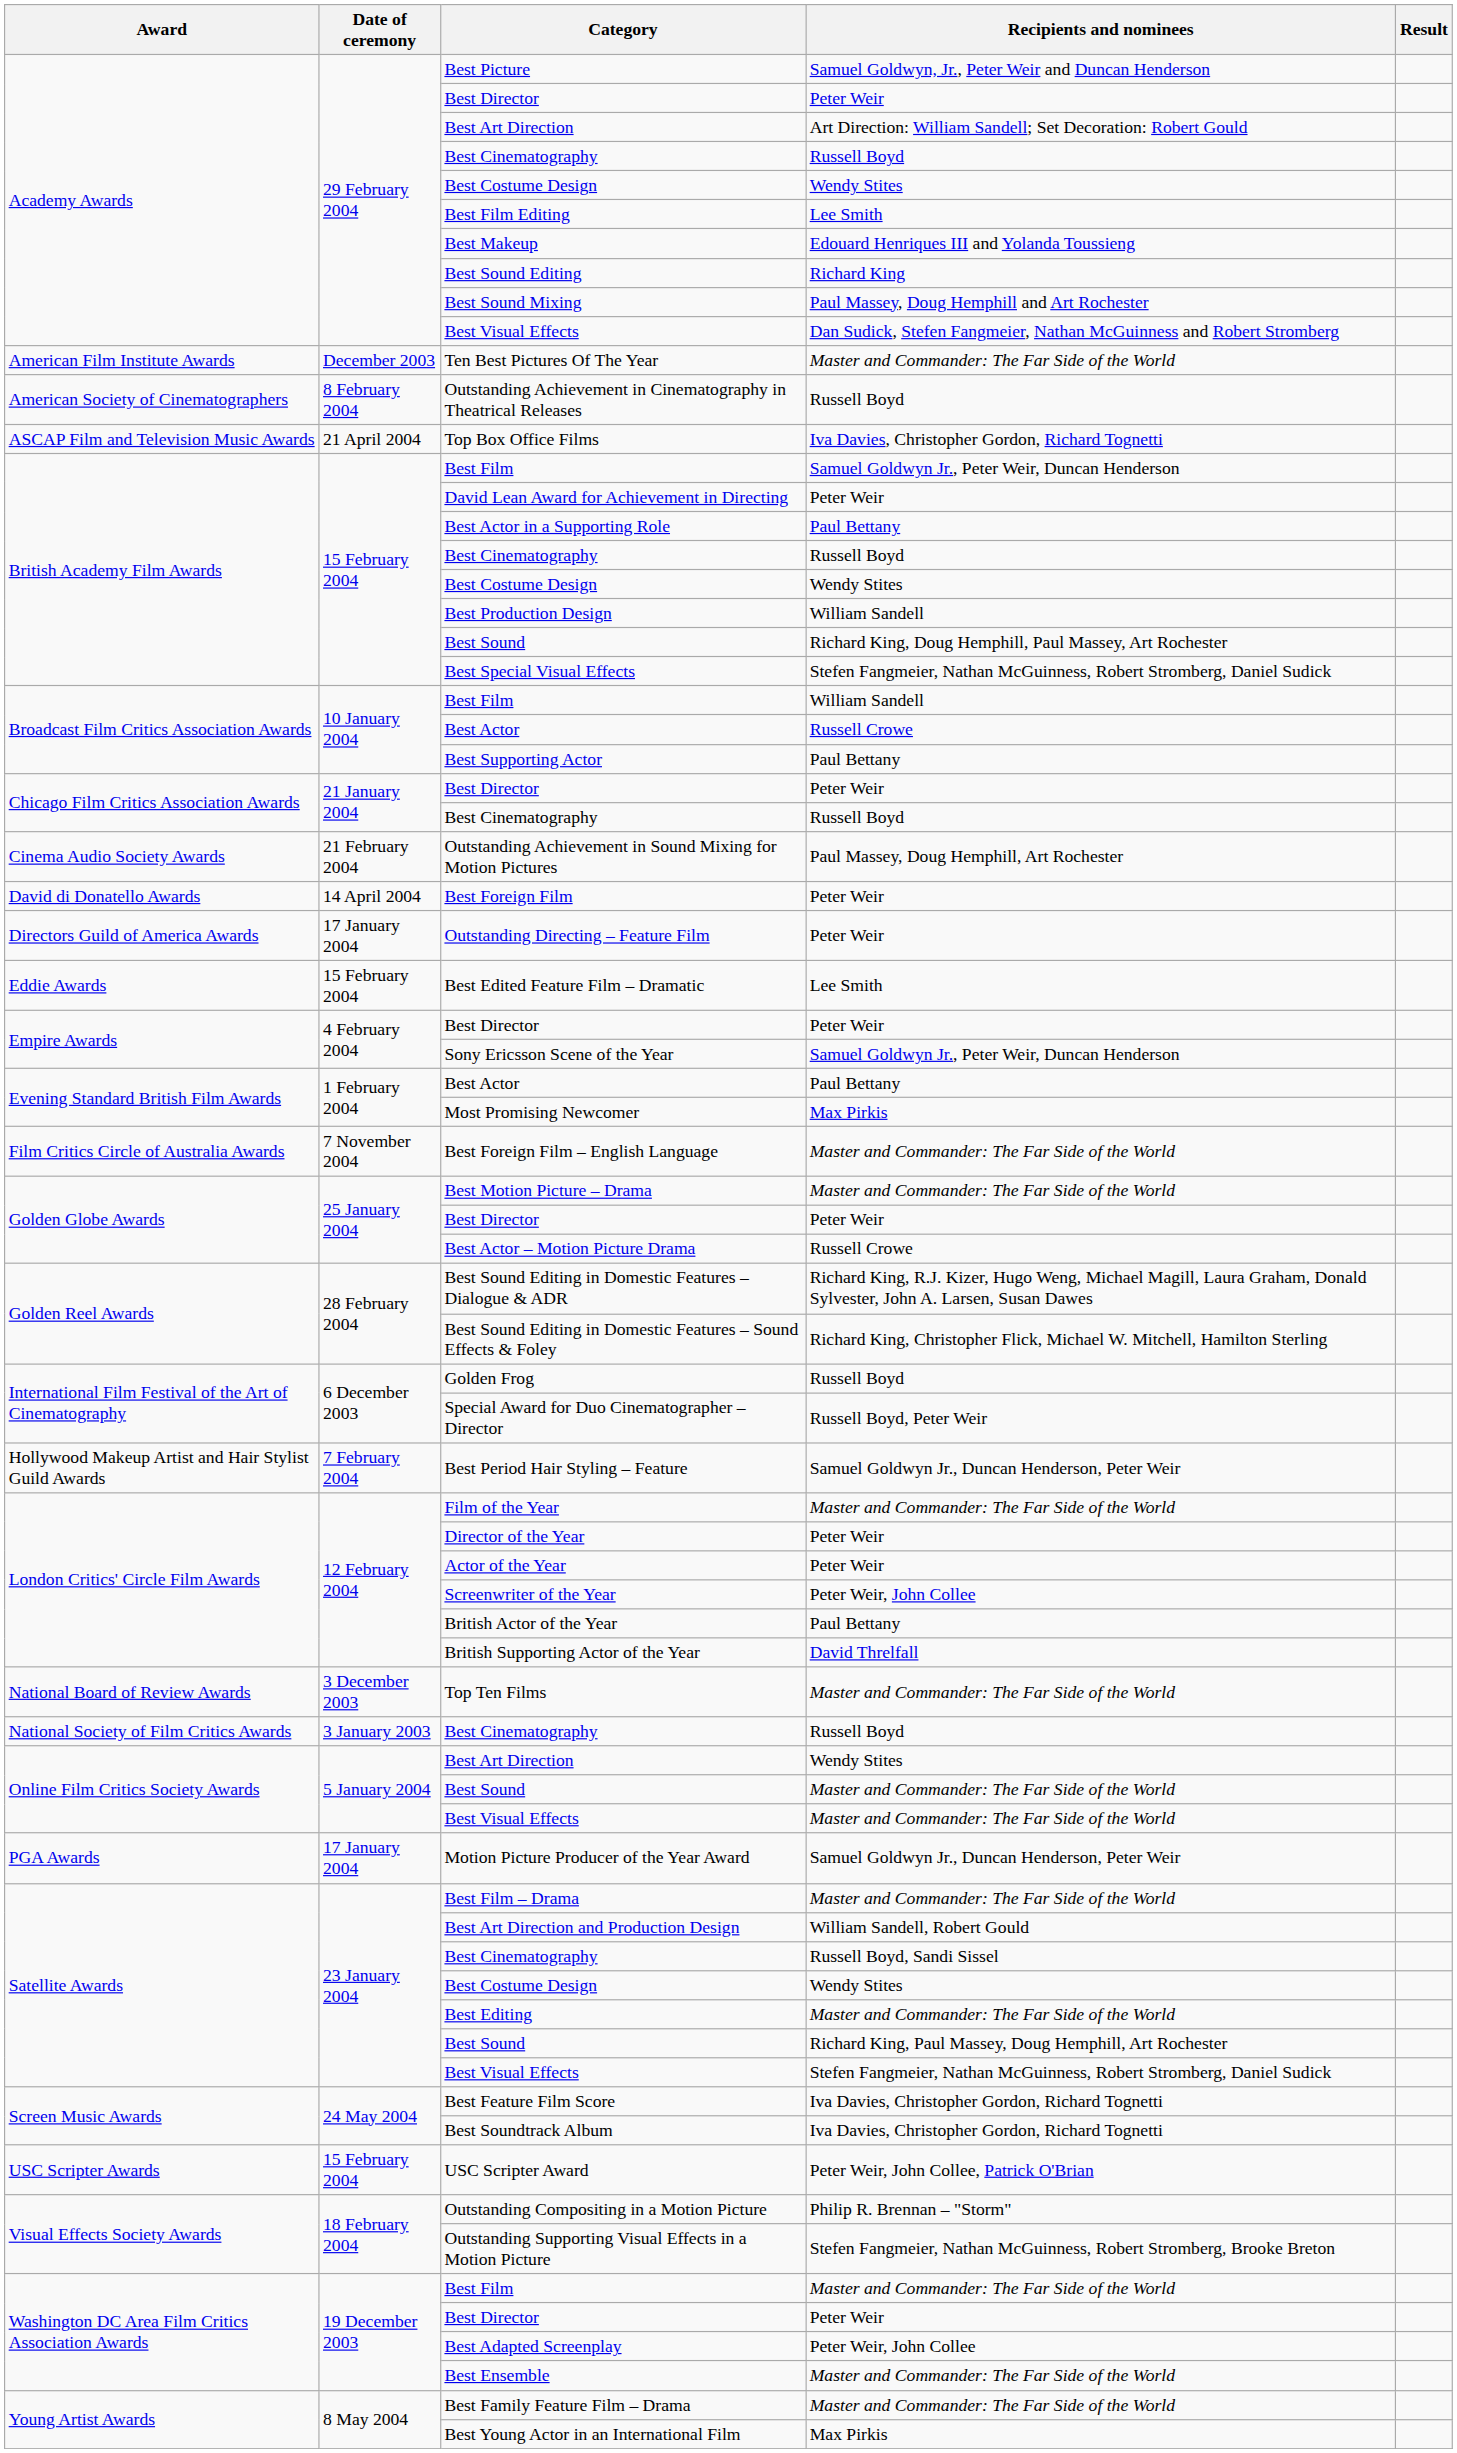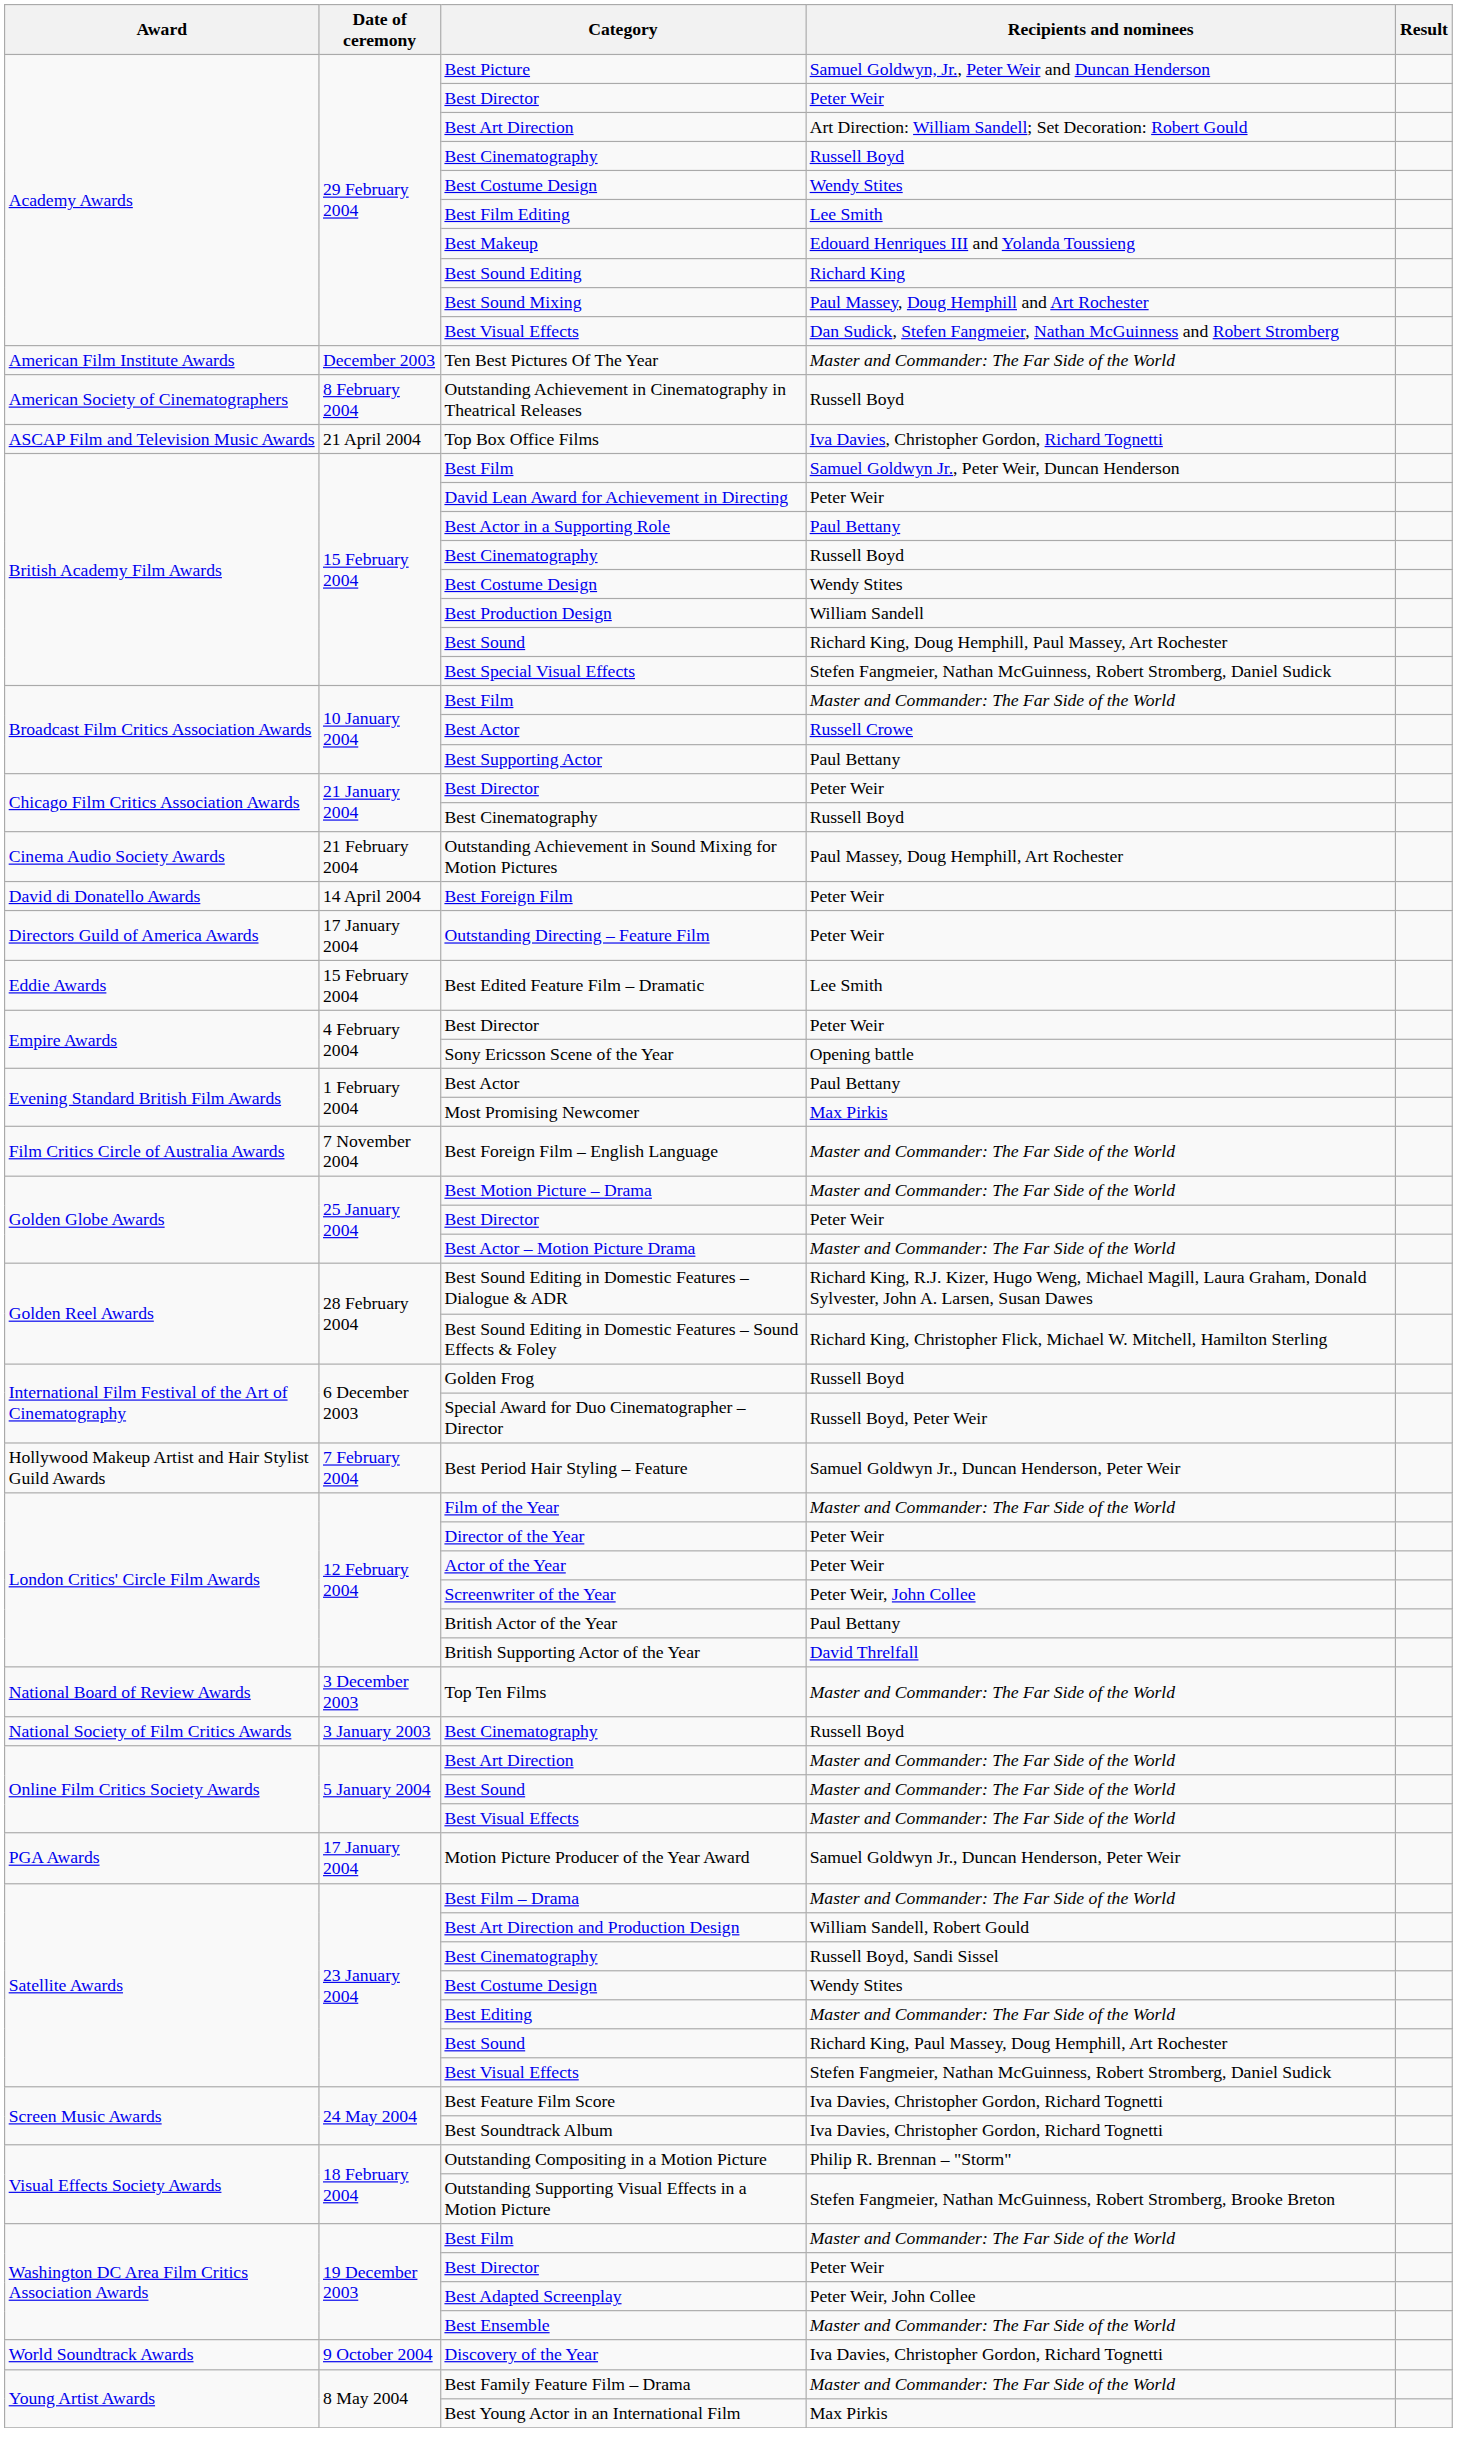Broadcast Film Critics Association Awards / Best Film | Recipients and nominees: William Sandell -> Master and Commander: The Far Side of the World
Sony Ericsson Scene of the Year | Recipients and nominees: Samuel Goldwyn Jr., Peter Weir, Duncan Henderson -> Opening battle
Best Actor – Motion Picture Drama | Recipients and nominees: Russell Crowe -> Master and Commander: The Far Side of the World
Online Film Critics Society Awards / Best Art Direction | Recipients and nominees: Wendy Stites -> Master and Commander: The Far Side of the World
- row: USC Scripter Awards | 15 February 2004 | USC Scripter Award | Peter Weir, John Collee, Patrick O'Brian
+ row: World Soundtrack Awards | 9 October 2004 | Discovery of the Year | Iva Davies, Christopher Gordon, Richard Tognetti
